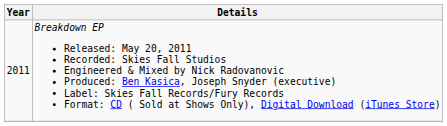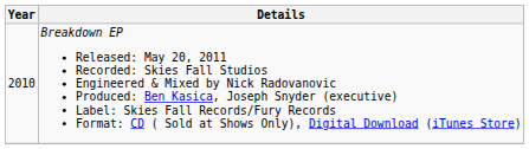row 2 | Year: 2011 -> 2010
